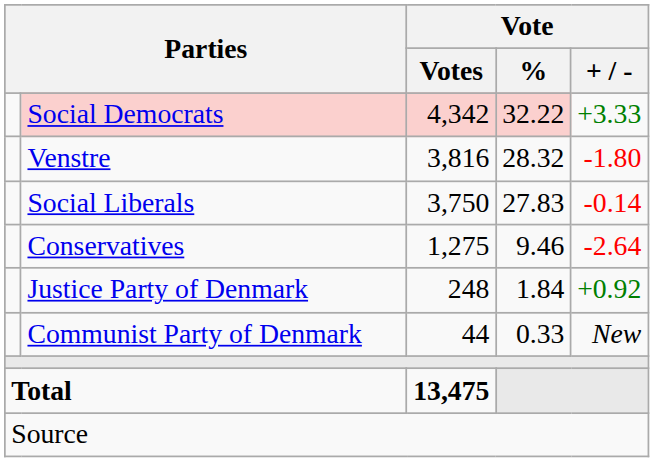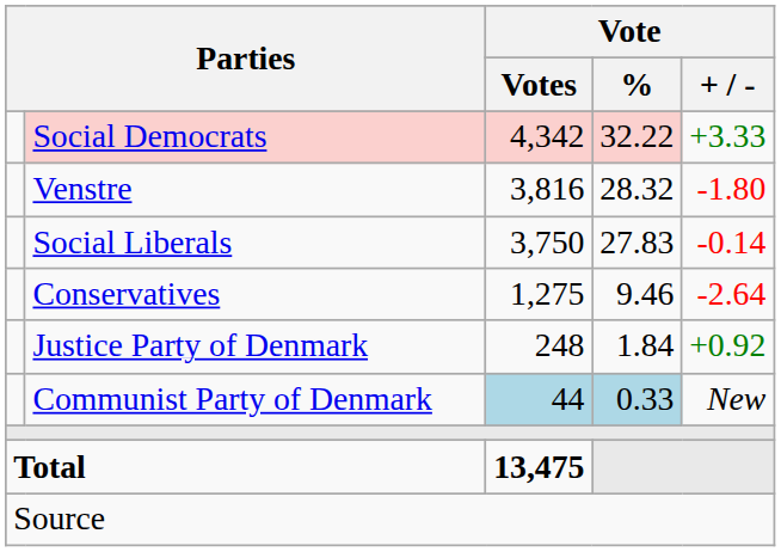Communist Party of Denmark | Vote / Votes: no background -> lightblue background
Communist Party of Denmark | Vote / %: no background -> lightblue background
